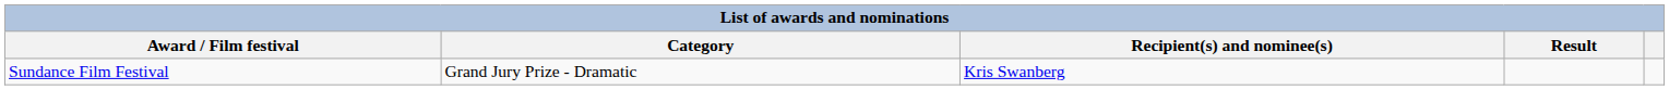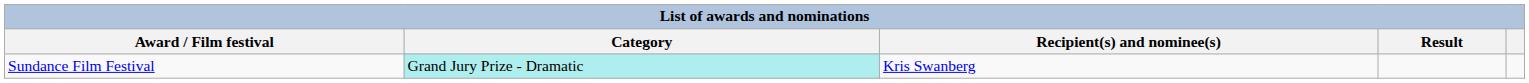Sundance Film Festival | Category: no background -> paleturquoise background
